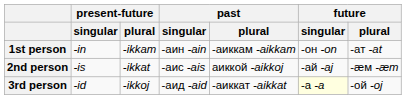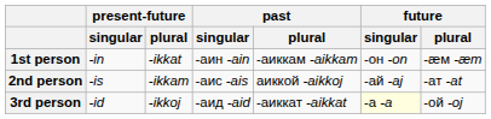1st person | present-future / plural: -ikkam -> -ikkat
1st person | future / plural: -ат -at -> -ӕм -ӕm
2nd person | present-future / plural: -ikkat -> -ikkam
2nd person | future / plural: -ӕм -ӕm -> -ат -at
